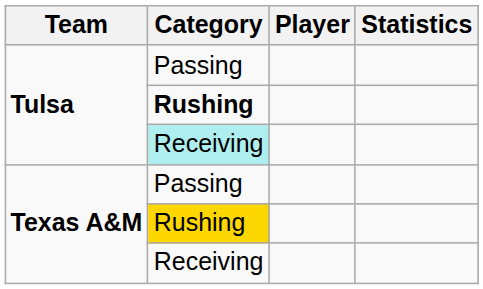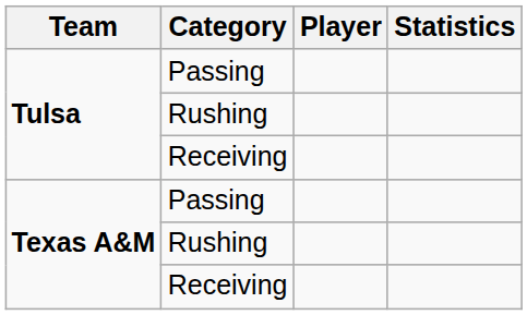Tulsa / Rushing | Category: bold -> normal
Tulsa / Receiving | Category: paleturquoise background -> no background
Texas A&M / Rushing | Category: gold background -> no background
